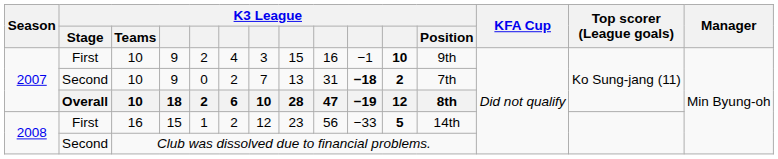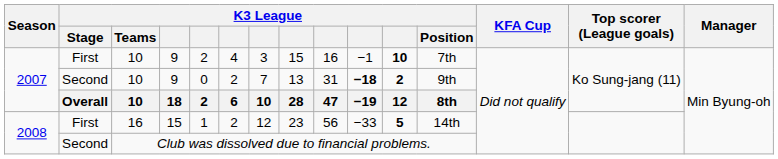First / 10 | K3 League / Position: 9th -> 7th
Second / 10 | K3 League / Position: 7th -> 9th
